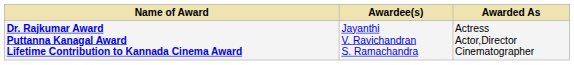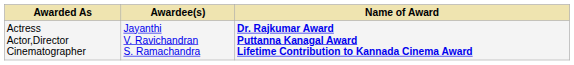columns swapped: Name of Award <-> Awarded As
